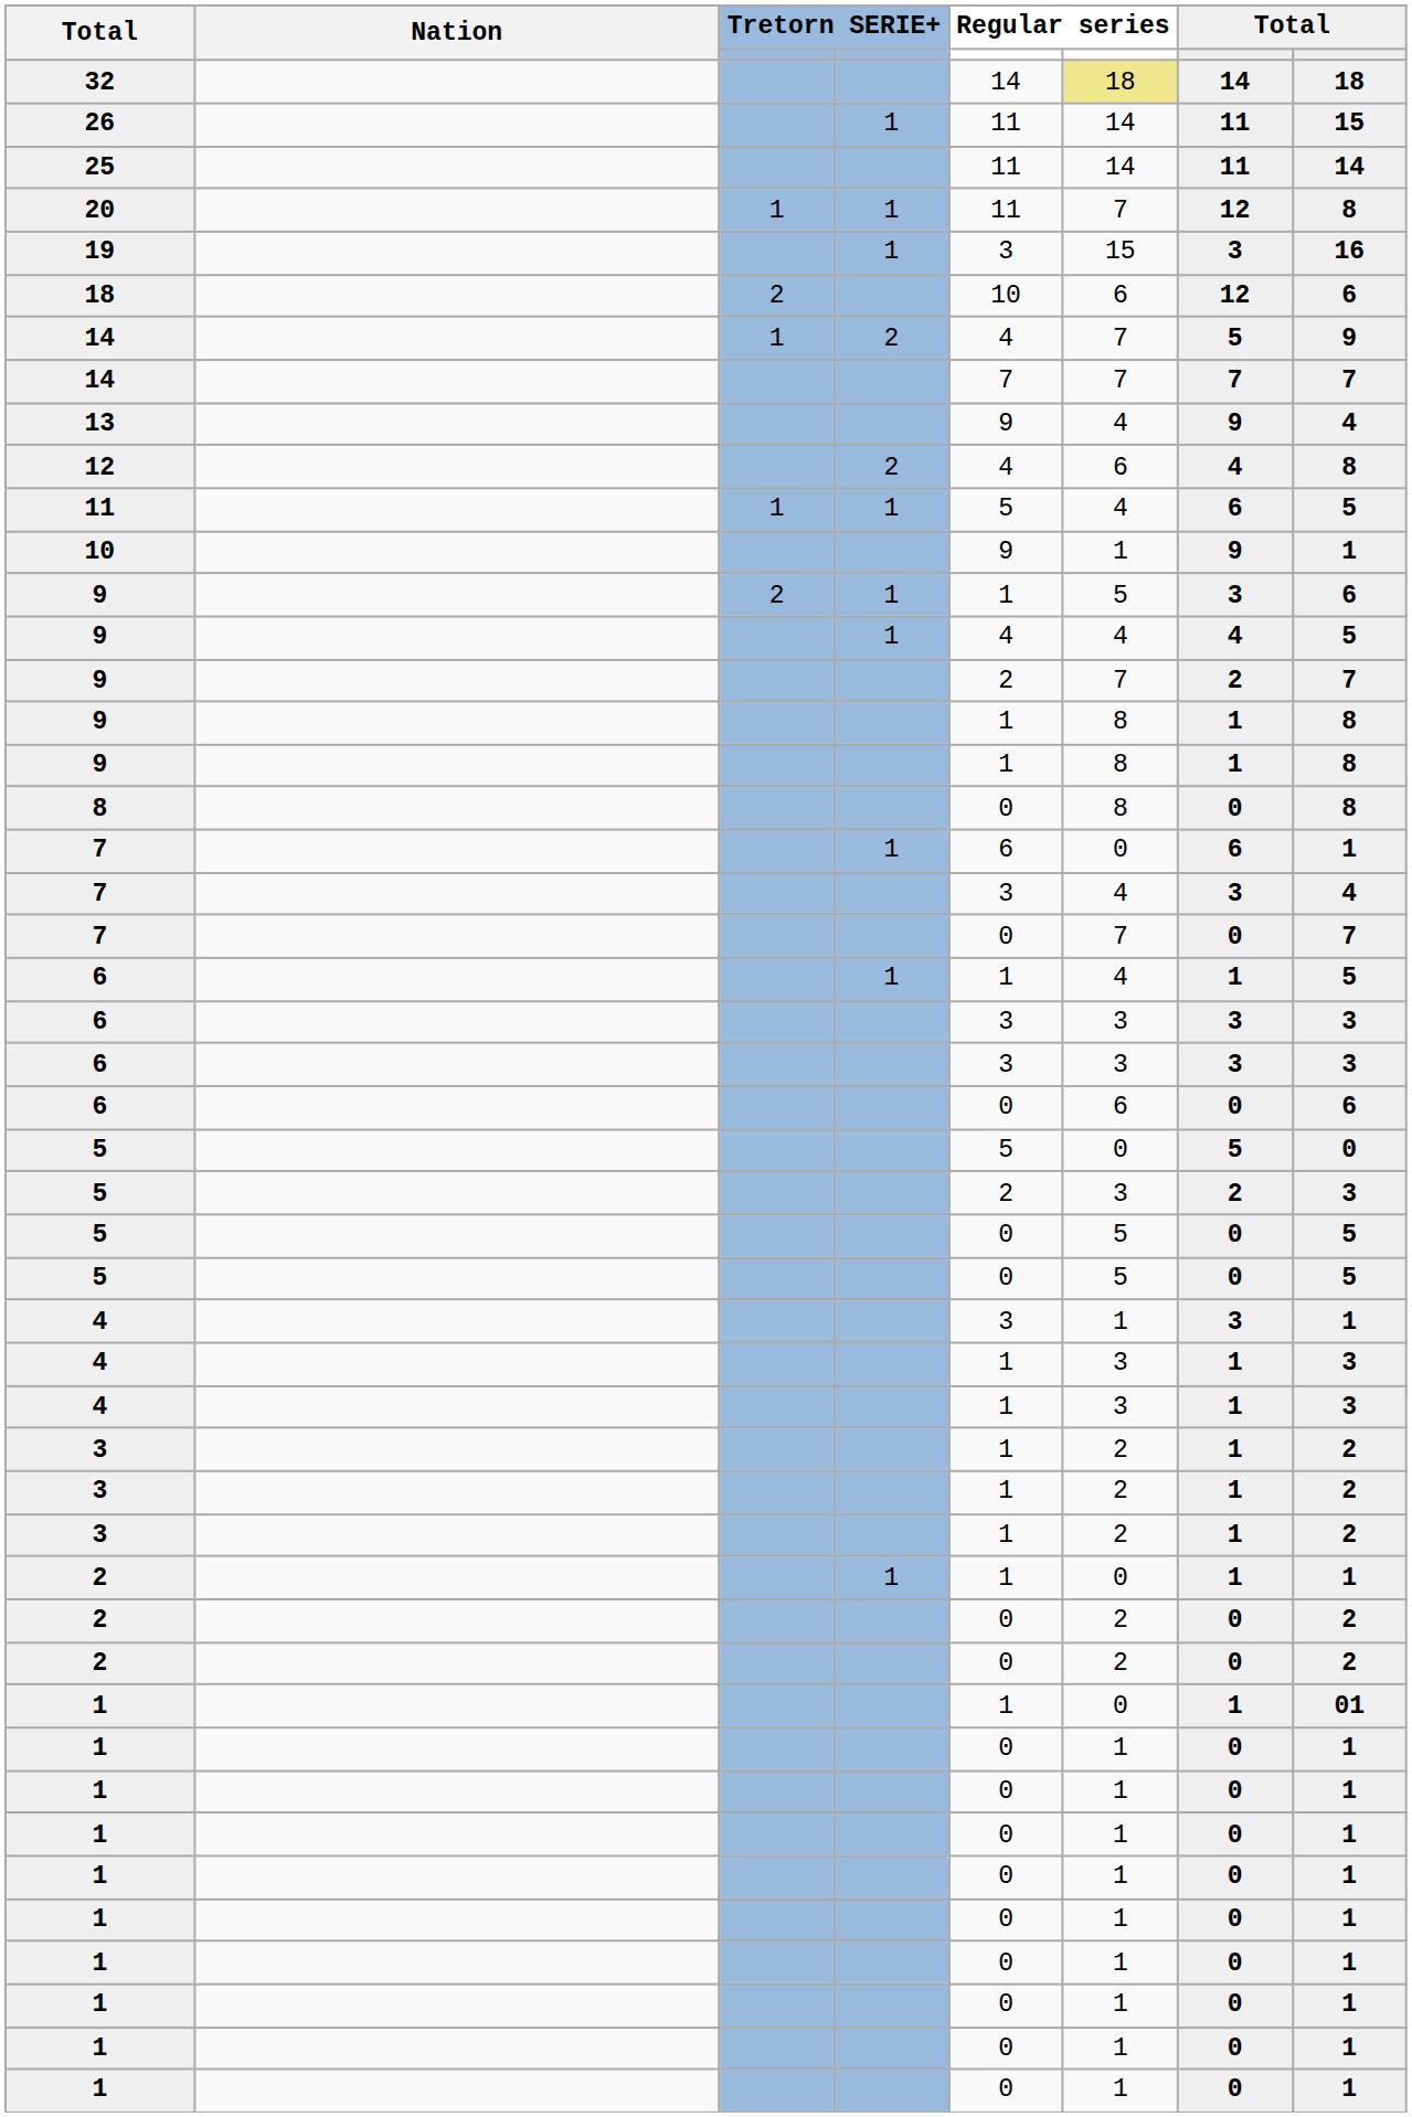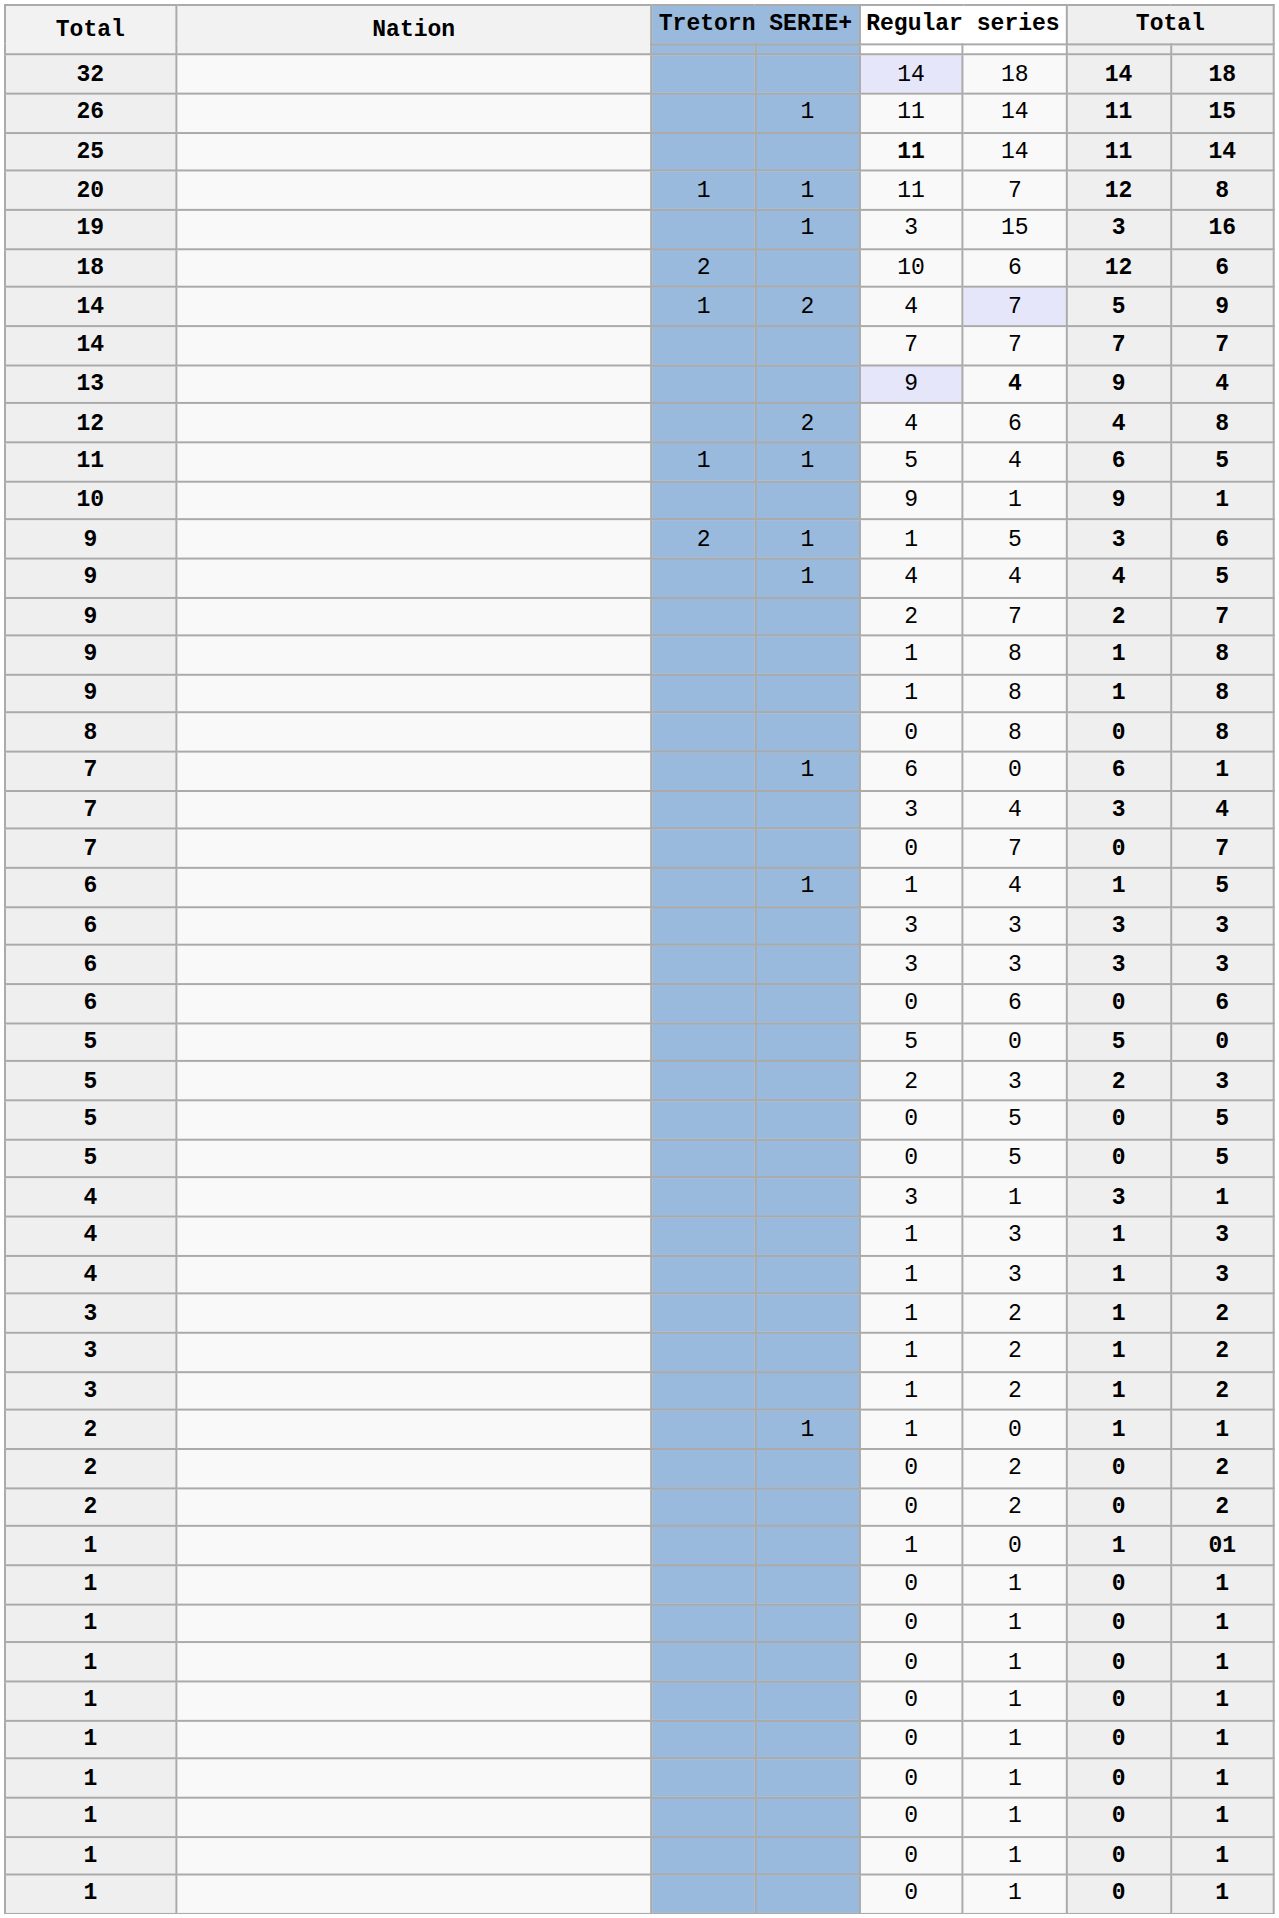32 | column 5: no background -> lavender background
32 | column 6: khaki background -> no background
25 | column 5: normal -> bold
14 / 2 | column 6: no background -> lavender background
13 | column 5: no background -> lavender background
13 | column 6: normal -> bold
